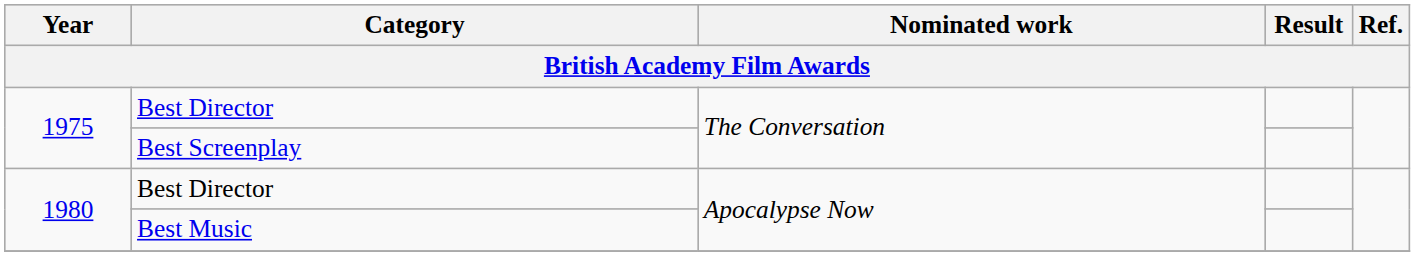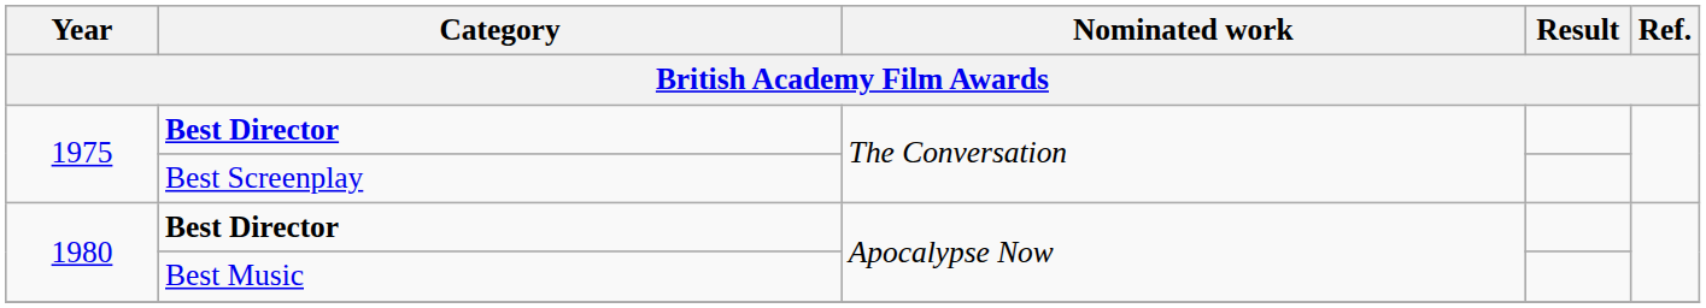1975 / Best Director | Category: normal -> bold
1980 / Best Director | Category: normal -> bold
